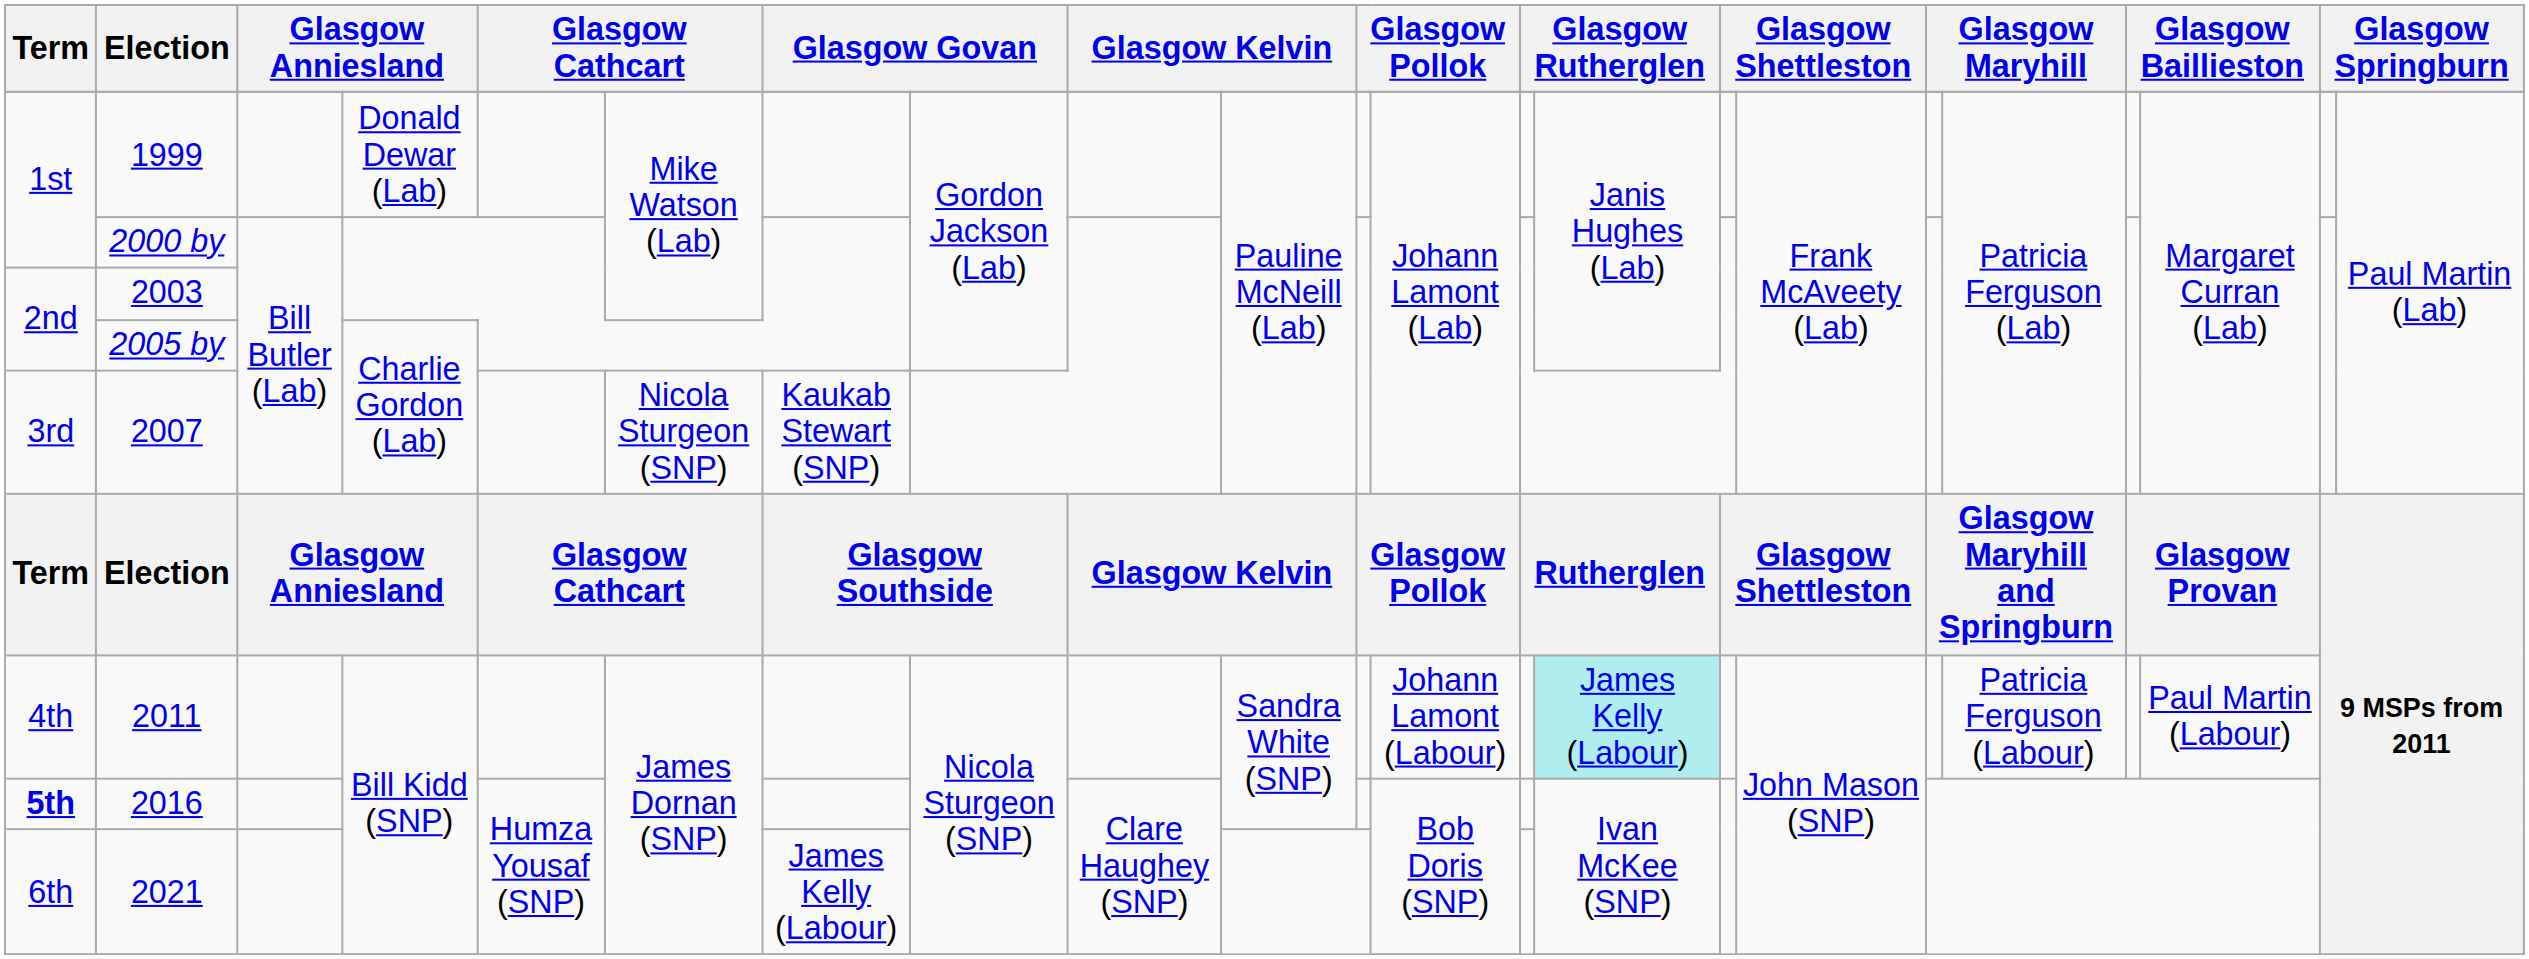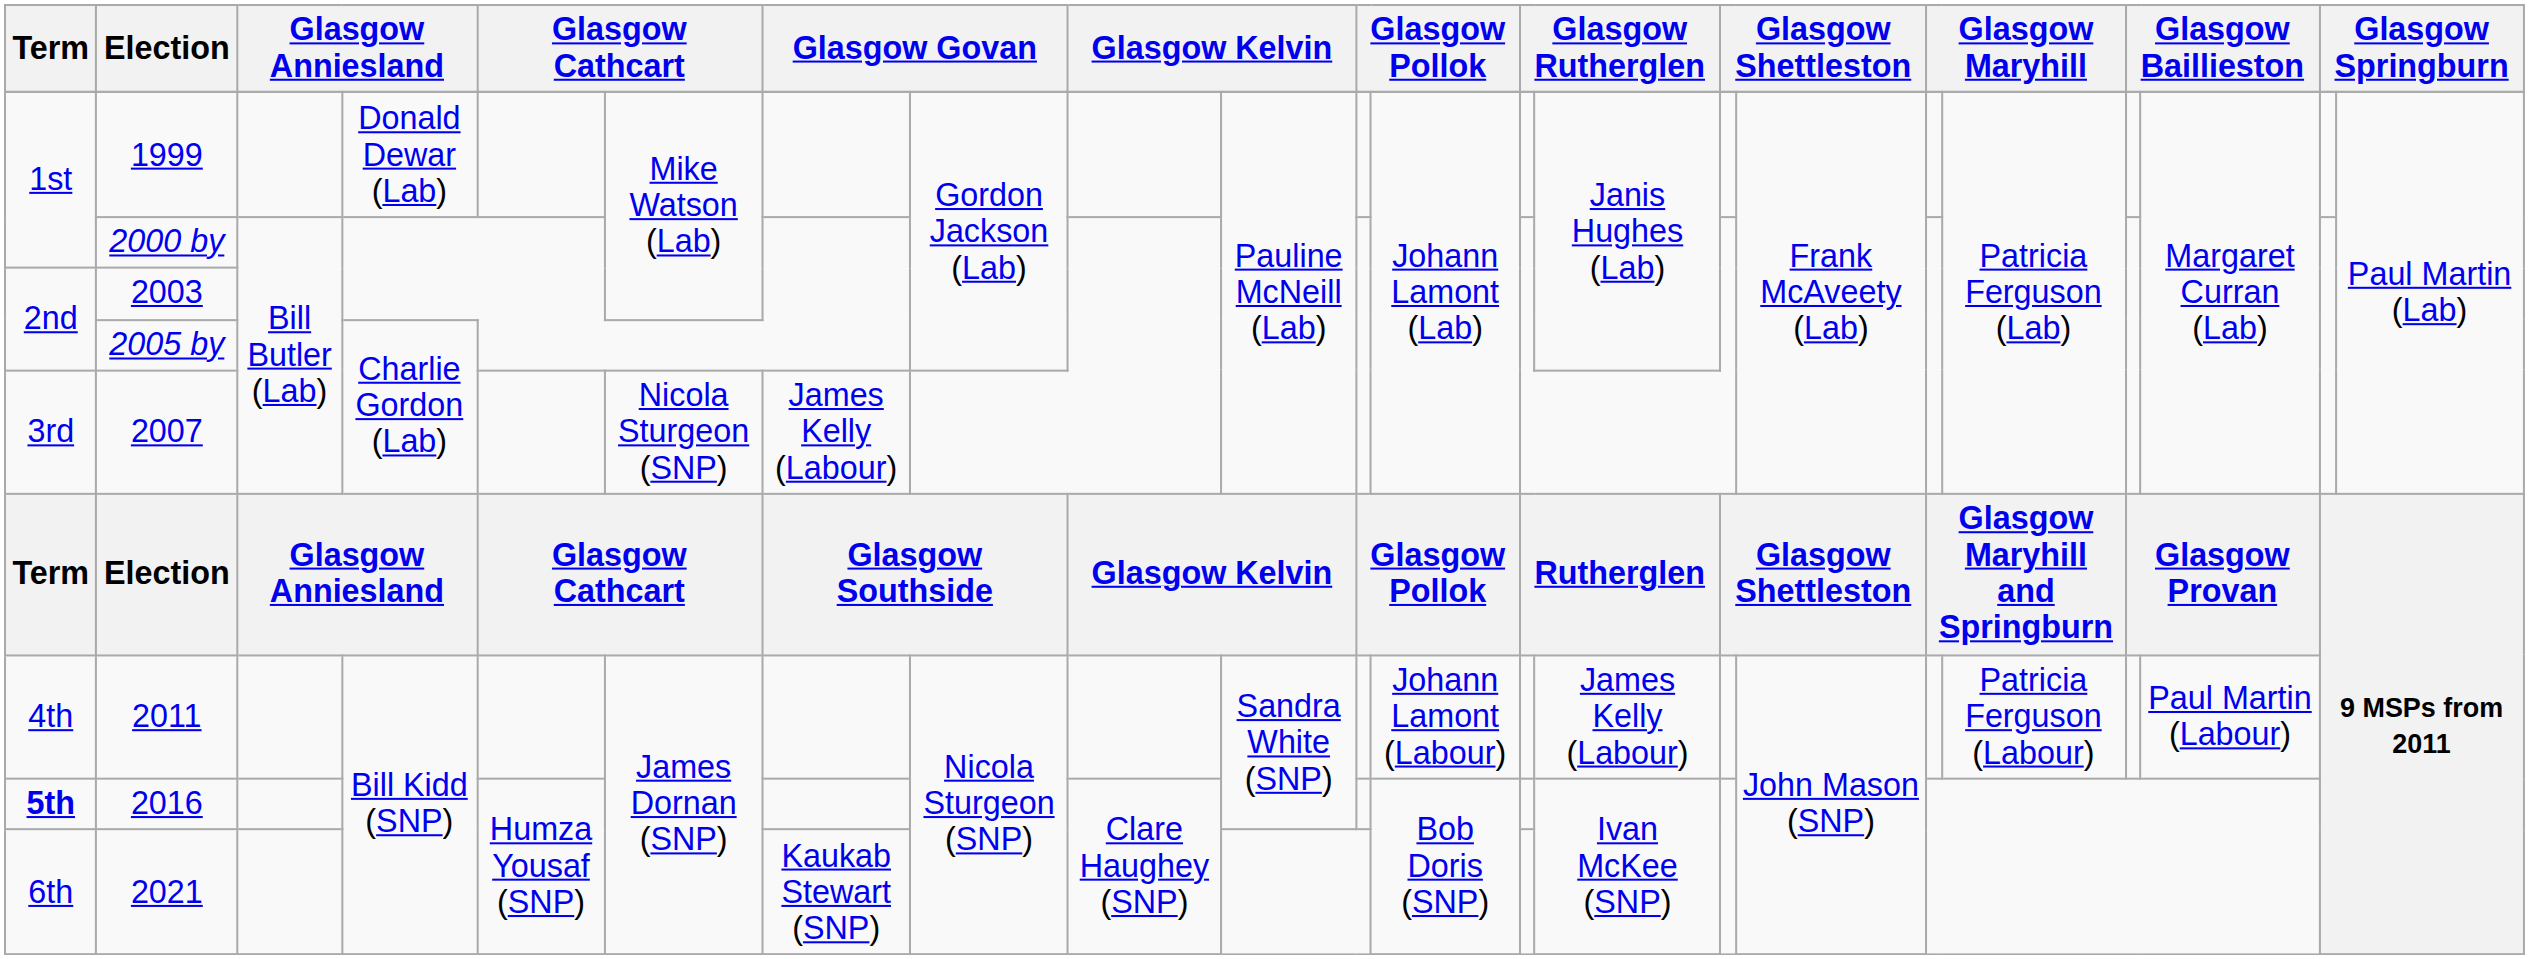2007 | column 7: Kaukab Stewart (SNP) -> James Kelly (Labour)
2011 | column 14: paleturquoise background -> no background
2021 | column 7: James Kelly (Labour) -> Kaukab Stewart (SNP)
